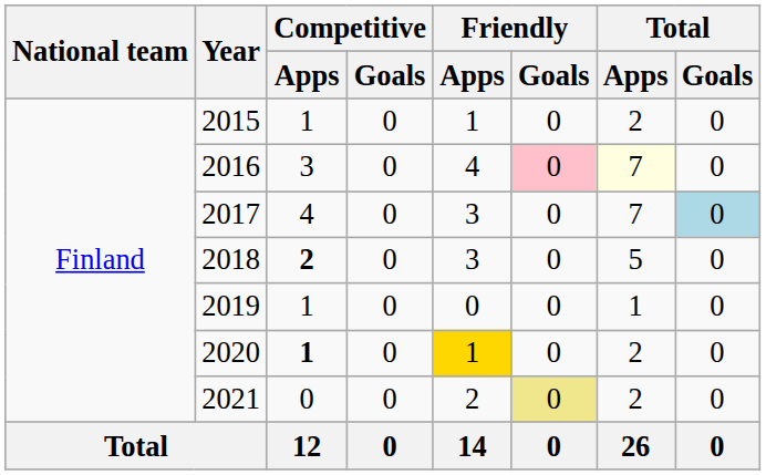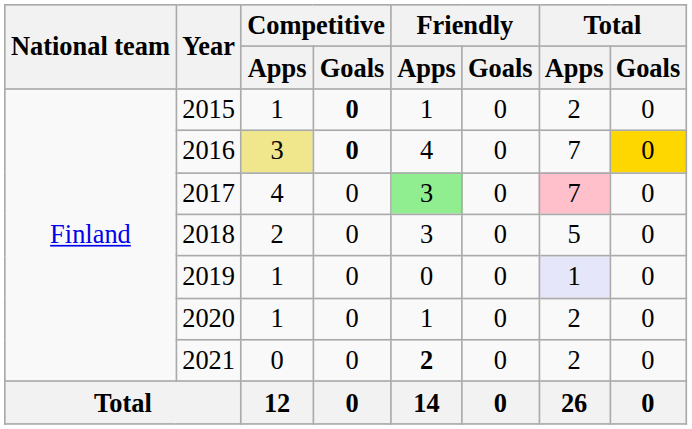2015 | Competitive / Goals: normal -> bold
2016 | Competitive / Apps: no background -> khaki background
2016 | Competitive / Goals: normal -> bold
2016 | Friendly / Goals: pink background -> no background
2016 | Total / Apps: lightyellow background -> no background
2016 | Total / Goals: no background -> gold background
2017 | Friendly / Apps: no background -> lightgreen background
2017 | Total / Apps: no background -> pink background
2017 | Total / Goals: lightblue background -> no background
2018 | Competitive / Apps: bold -> normal
2019 | Total / Apps: no background -> lavender background
2020 | Competitive / Apps: bold -> normal
2020 | Friendly / Apps: gold background -> no background
2021 | Friendly / Apps: normal -> bold
2021 | Friendly / Goals: khaki background -> no background
